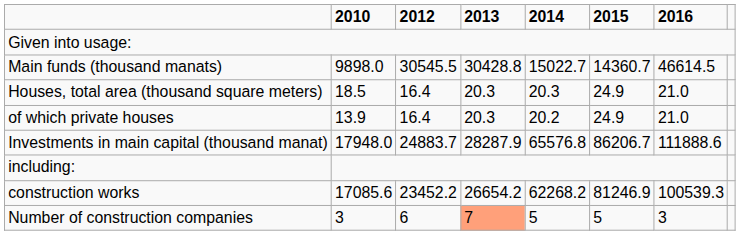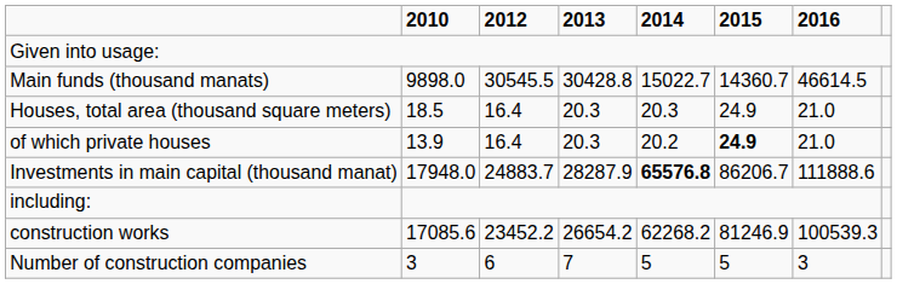of which private houses | 2015: normal -> bold
Investments in main capital (thousand manat) | 2014: normal -> bold
Number of construction companies | 2013: lightsalmon background -> no background
